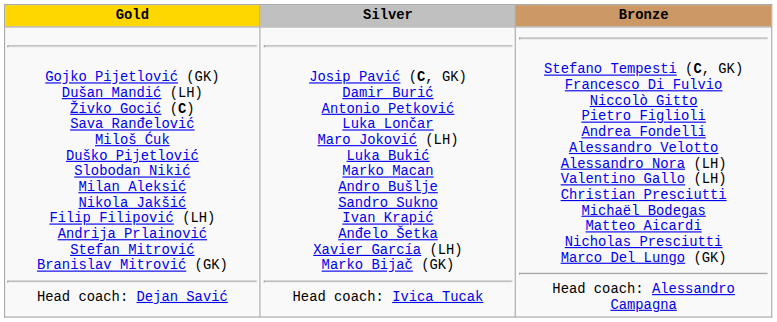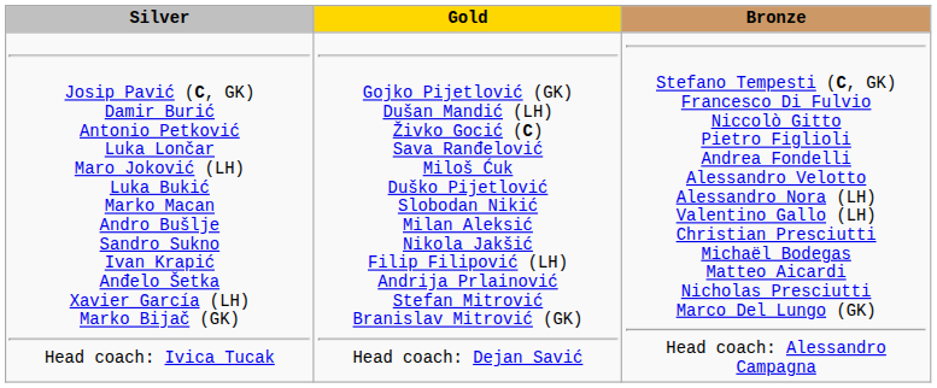columns swapped: Gold <-> Silver
